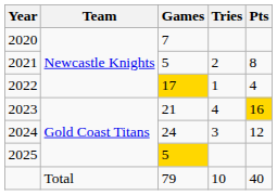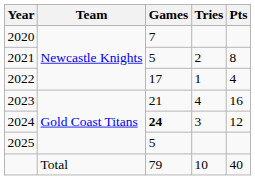2022 | Games: gold background -> no background
2023 | Pts: gold background -> no background
2024 | Games: normal -> bold
2025 | Games: gold background -> no background
